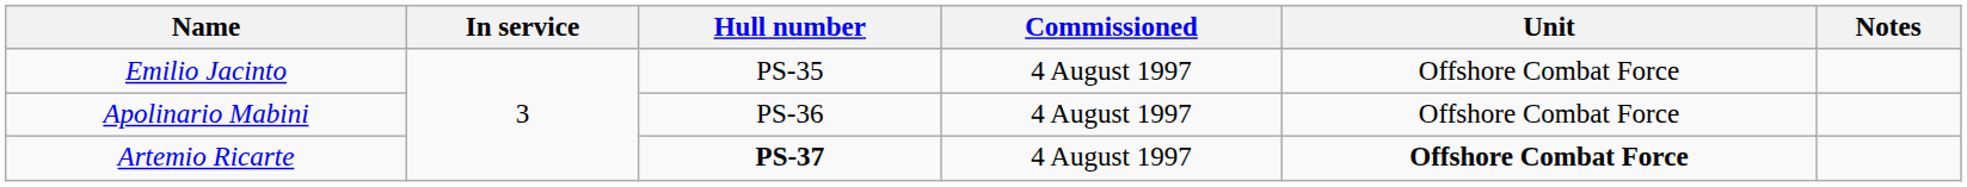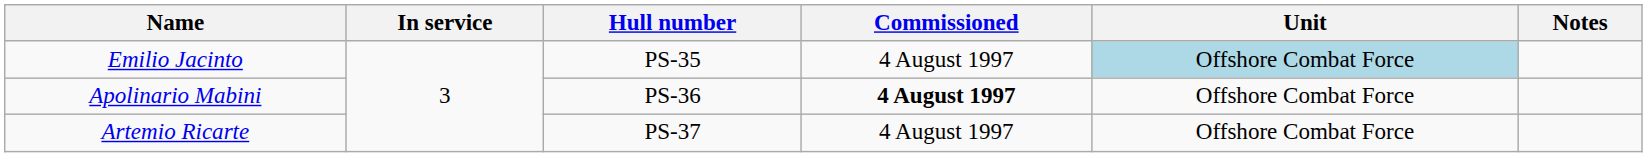Emilio Jacinto | Unit: no background -> lightblue background
Apolinario Mabini | Commissioned: normal -> bold
Artemio Ricarte | Hull number: bold -> normal
Artemio Ricarte | Unit: bold -> normal
